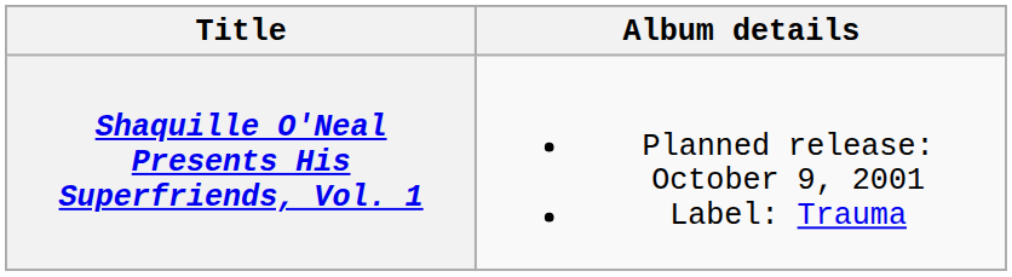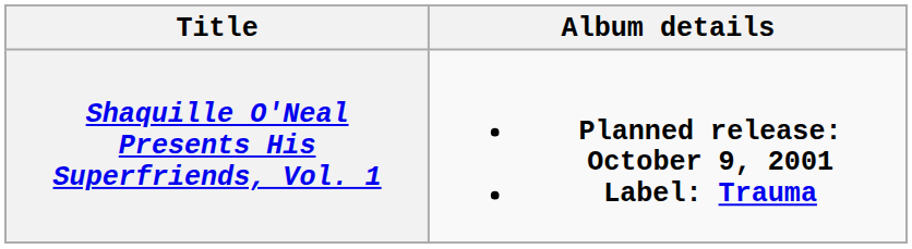Shaquille O'Neal Presents His Superfriends, Vol. 1 | Album details: normal -> bold
